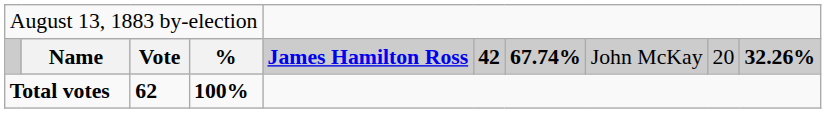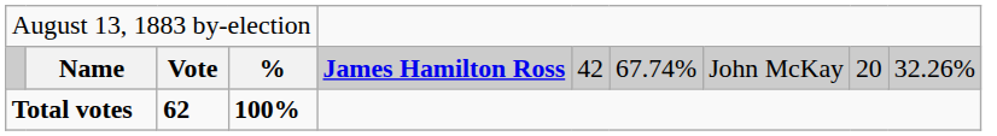row 2 | column 6: bold -> normal
row 2 | column 7: bold -> normal
row 2 | column 10: bold -> normal
